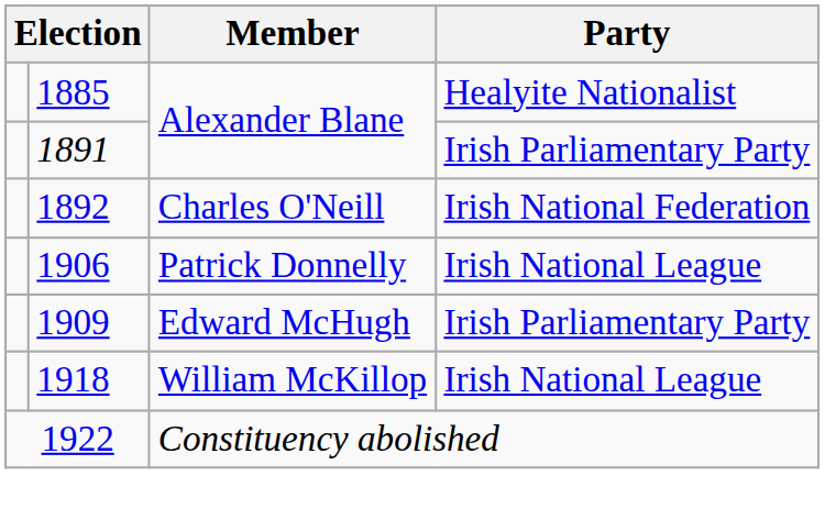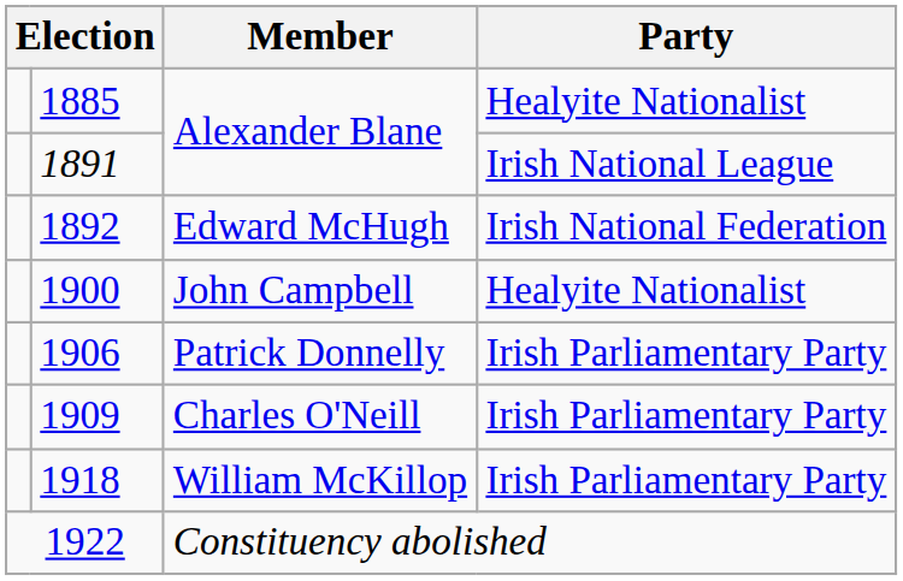1891 | Party: Irish Parliamentary Party -> Irish National League
1892 | Member: Charles O'Neill -> Edward McHugh
+ row: 1900 | John Campbell | Healyite Nationalist
1906 | Party: Irish National League -> Irish Parliamentary Party
1909 | Member: Edward McHugh -> Charles O'Neill
1918 | Party: Irish National League -> Irish Parliamentary Party
